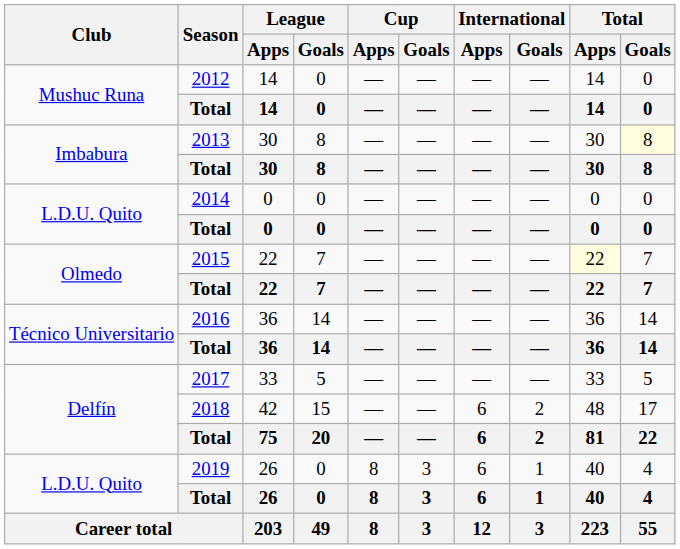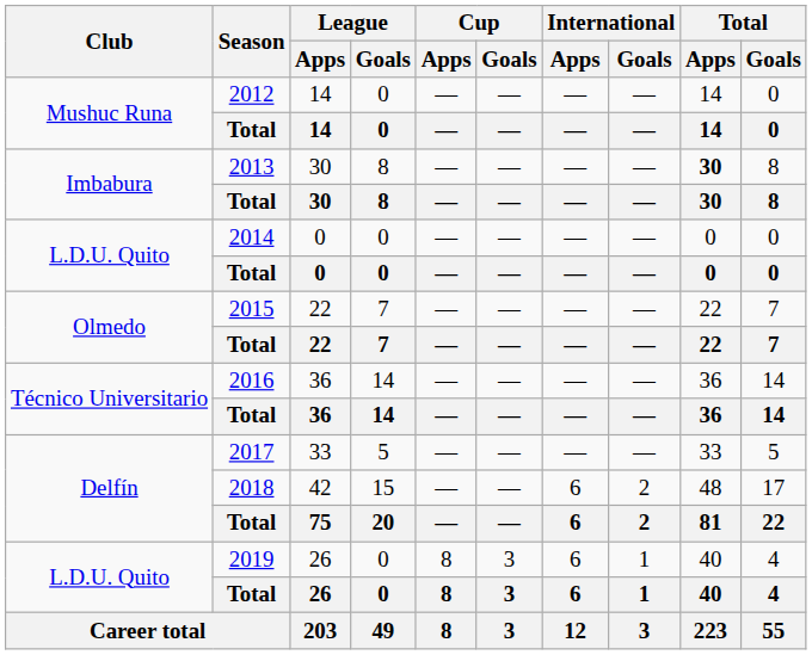2013 | Total / Apps: normal -> bold
2013 | Total / Goals: lightyellow background -> no background
2015 | Total / Apps: lightyellow background -> no background
